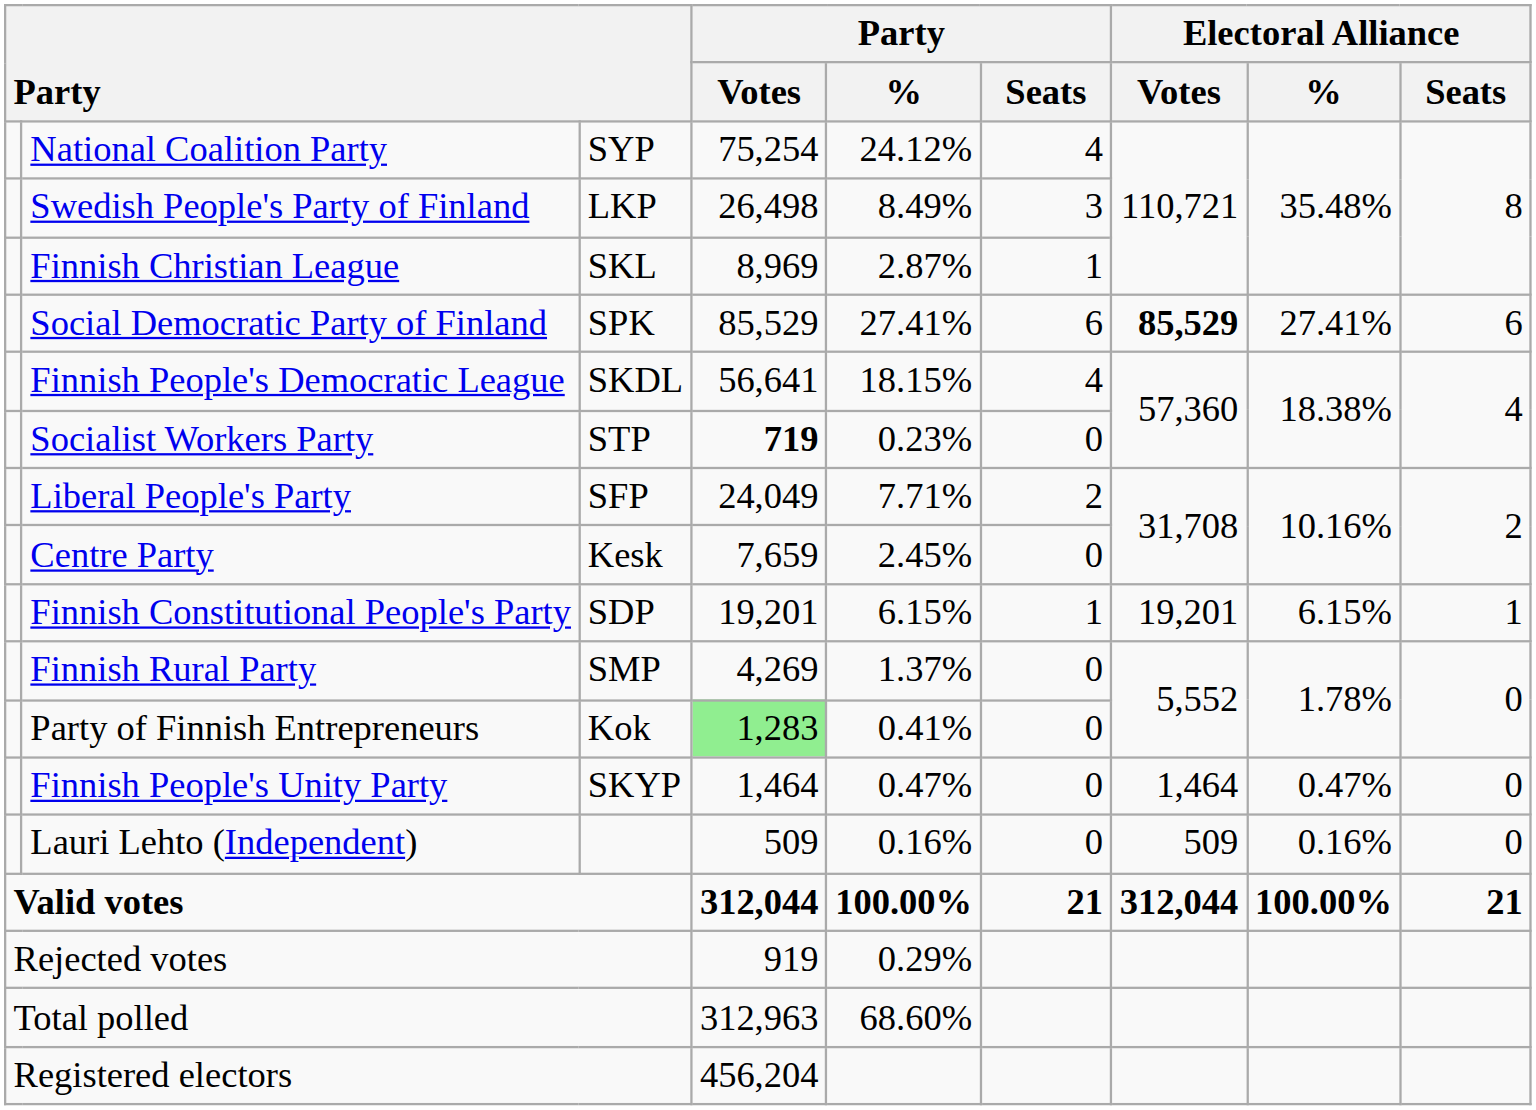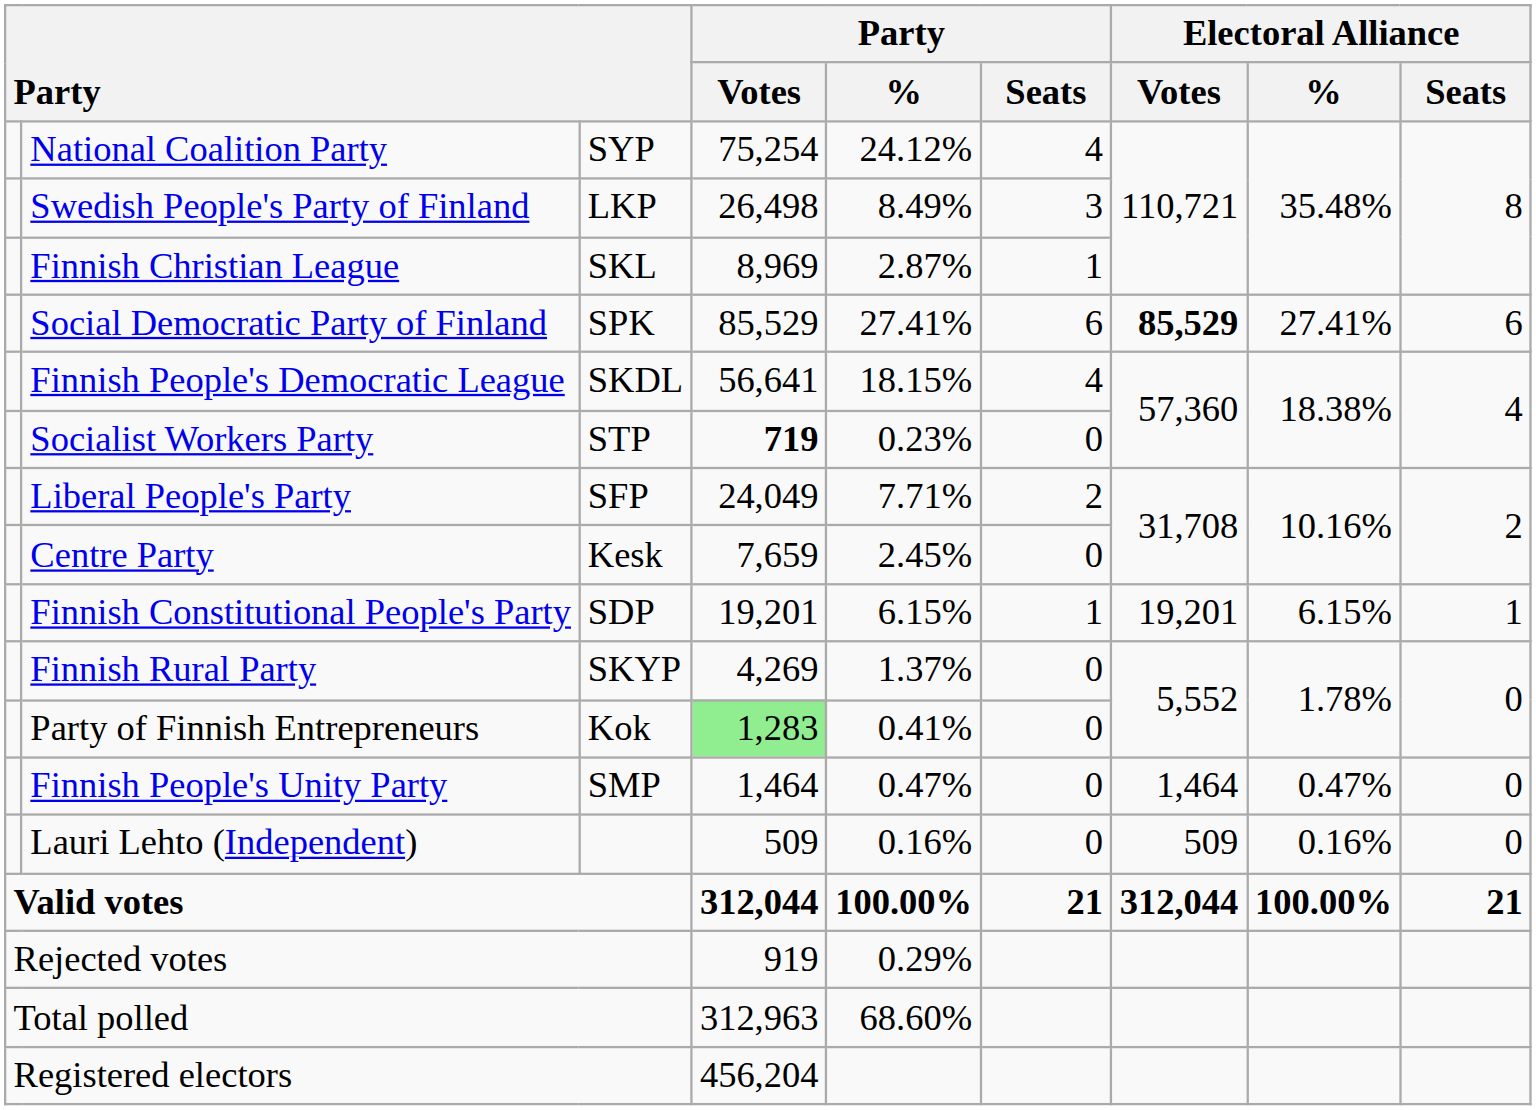Finnish Rural Party | column 3: SMP -> SKYP
Finnish People's Unity Party | column 3: SKYP -> SMP
